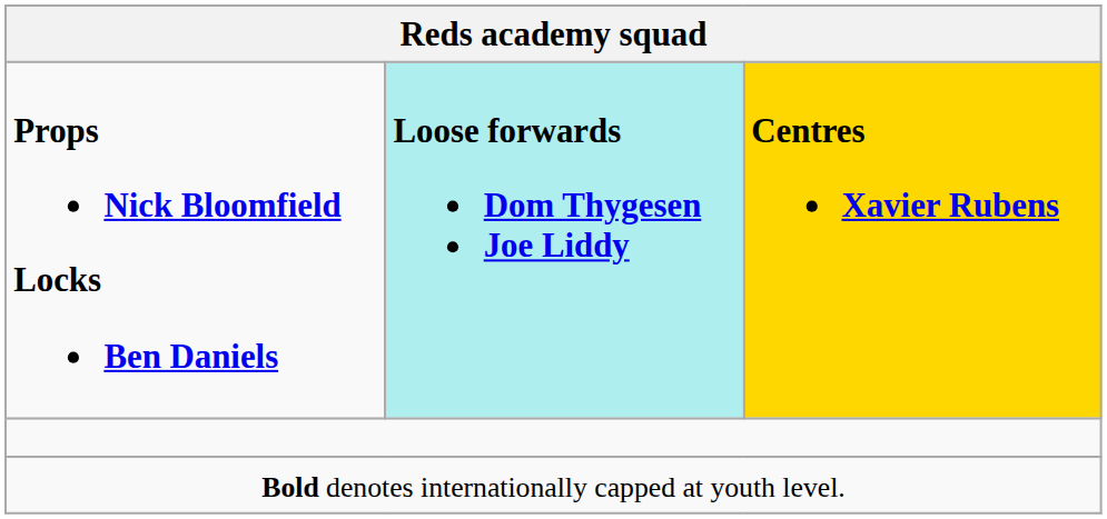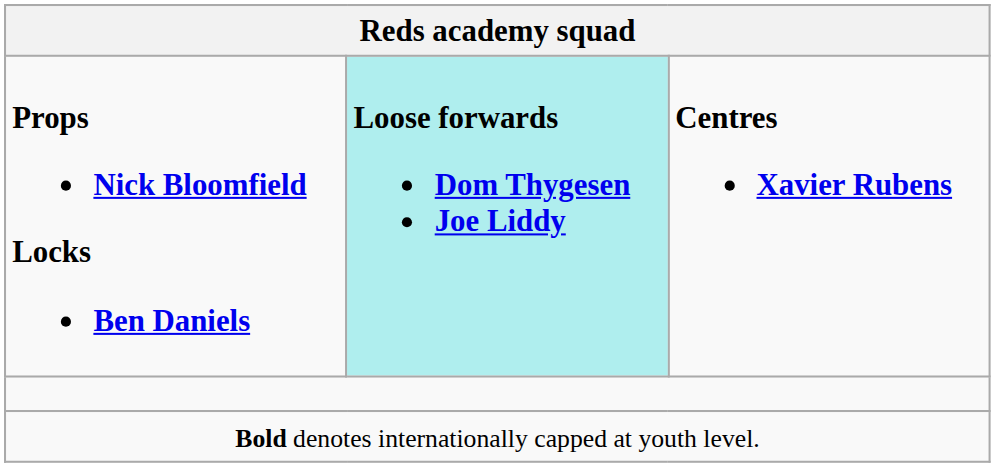Props Nick Bloomfield Locks Ben Daniels | column 3: gold background -> no background
